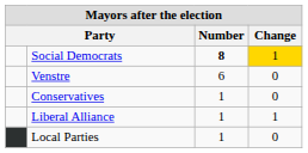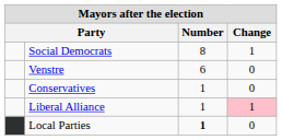Social Democrats | Number: bold -> normal
Social Democrats | Change: gold background -> no background
Liberal Alliance | Change: no background -> pink background
Local Parties | Number: normal -> bold
